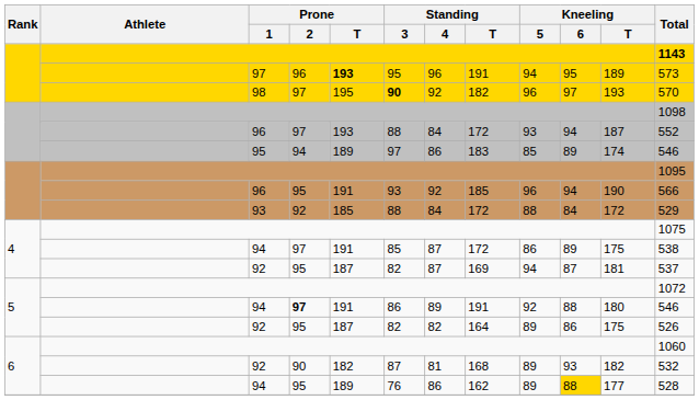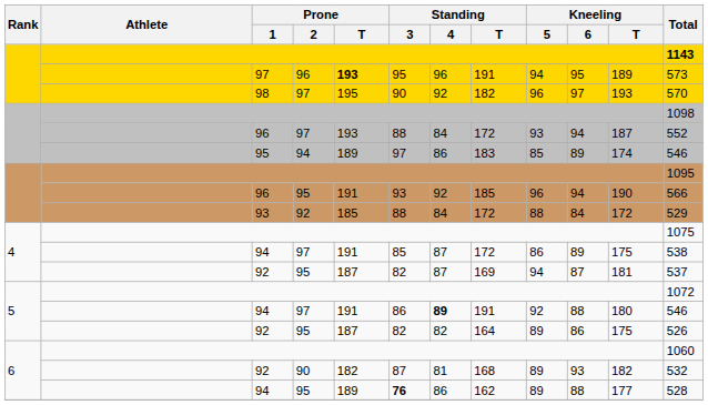98 | Standing / 3: bold -> normal
5 / 94 | Prone / 2: bold -> normal
5 / 94 | Standing / 4: normal -> bold
6 / 94 | Standing / 3: normal -> bold
6 / 94 | Kneeling / 6: gold background -> no background
